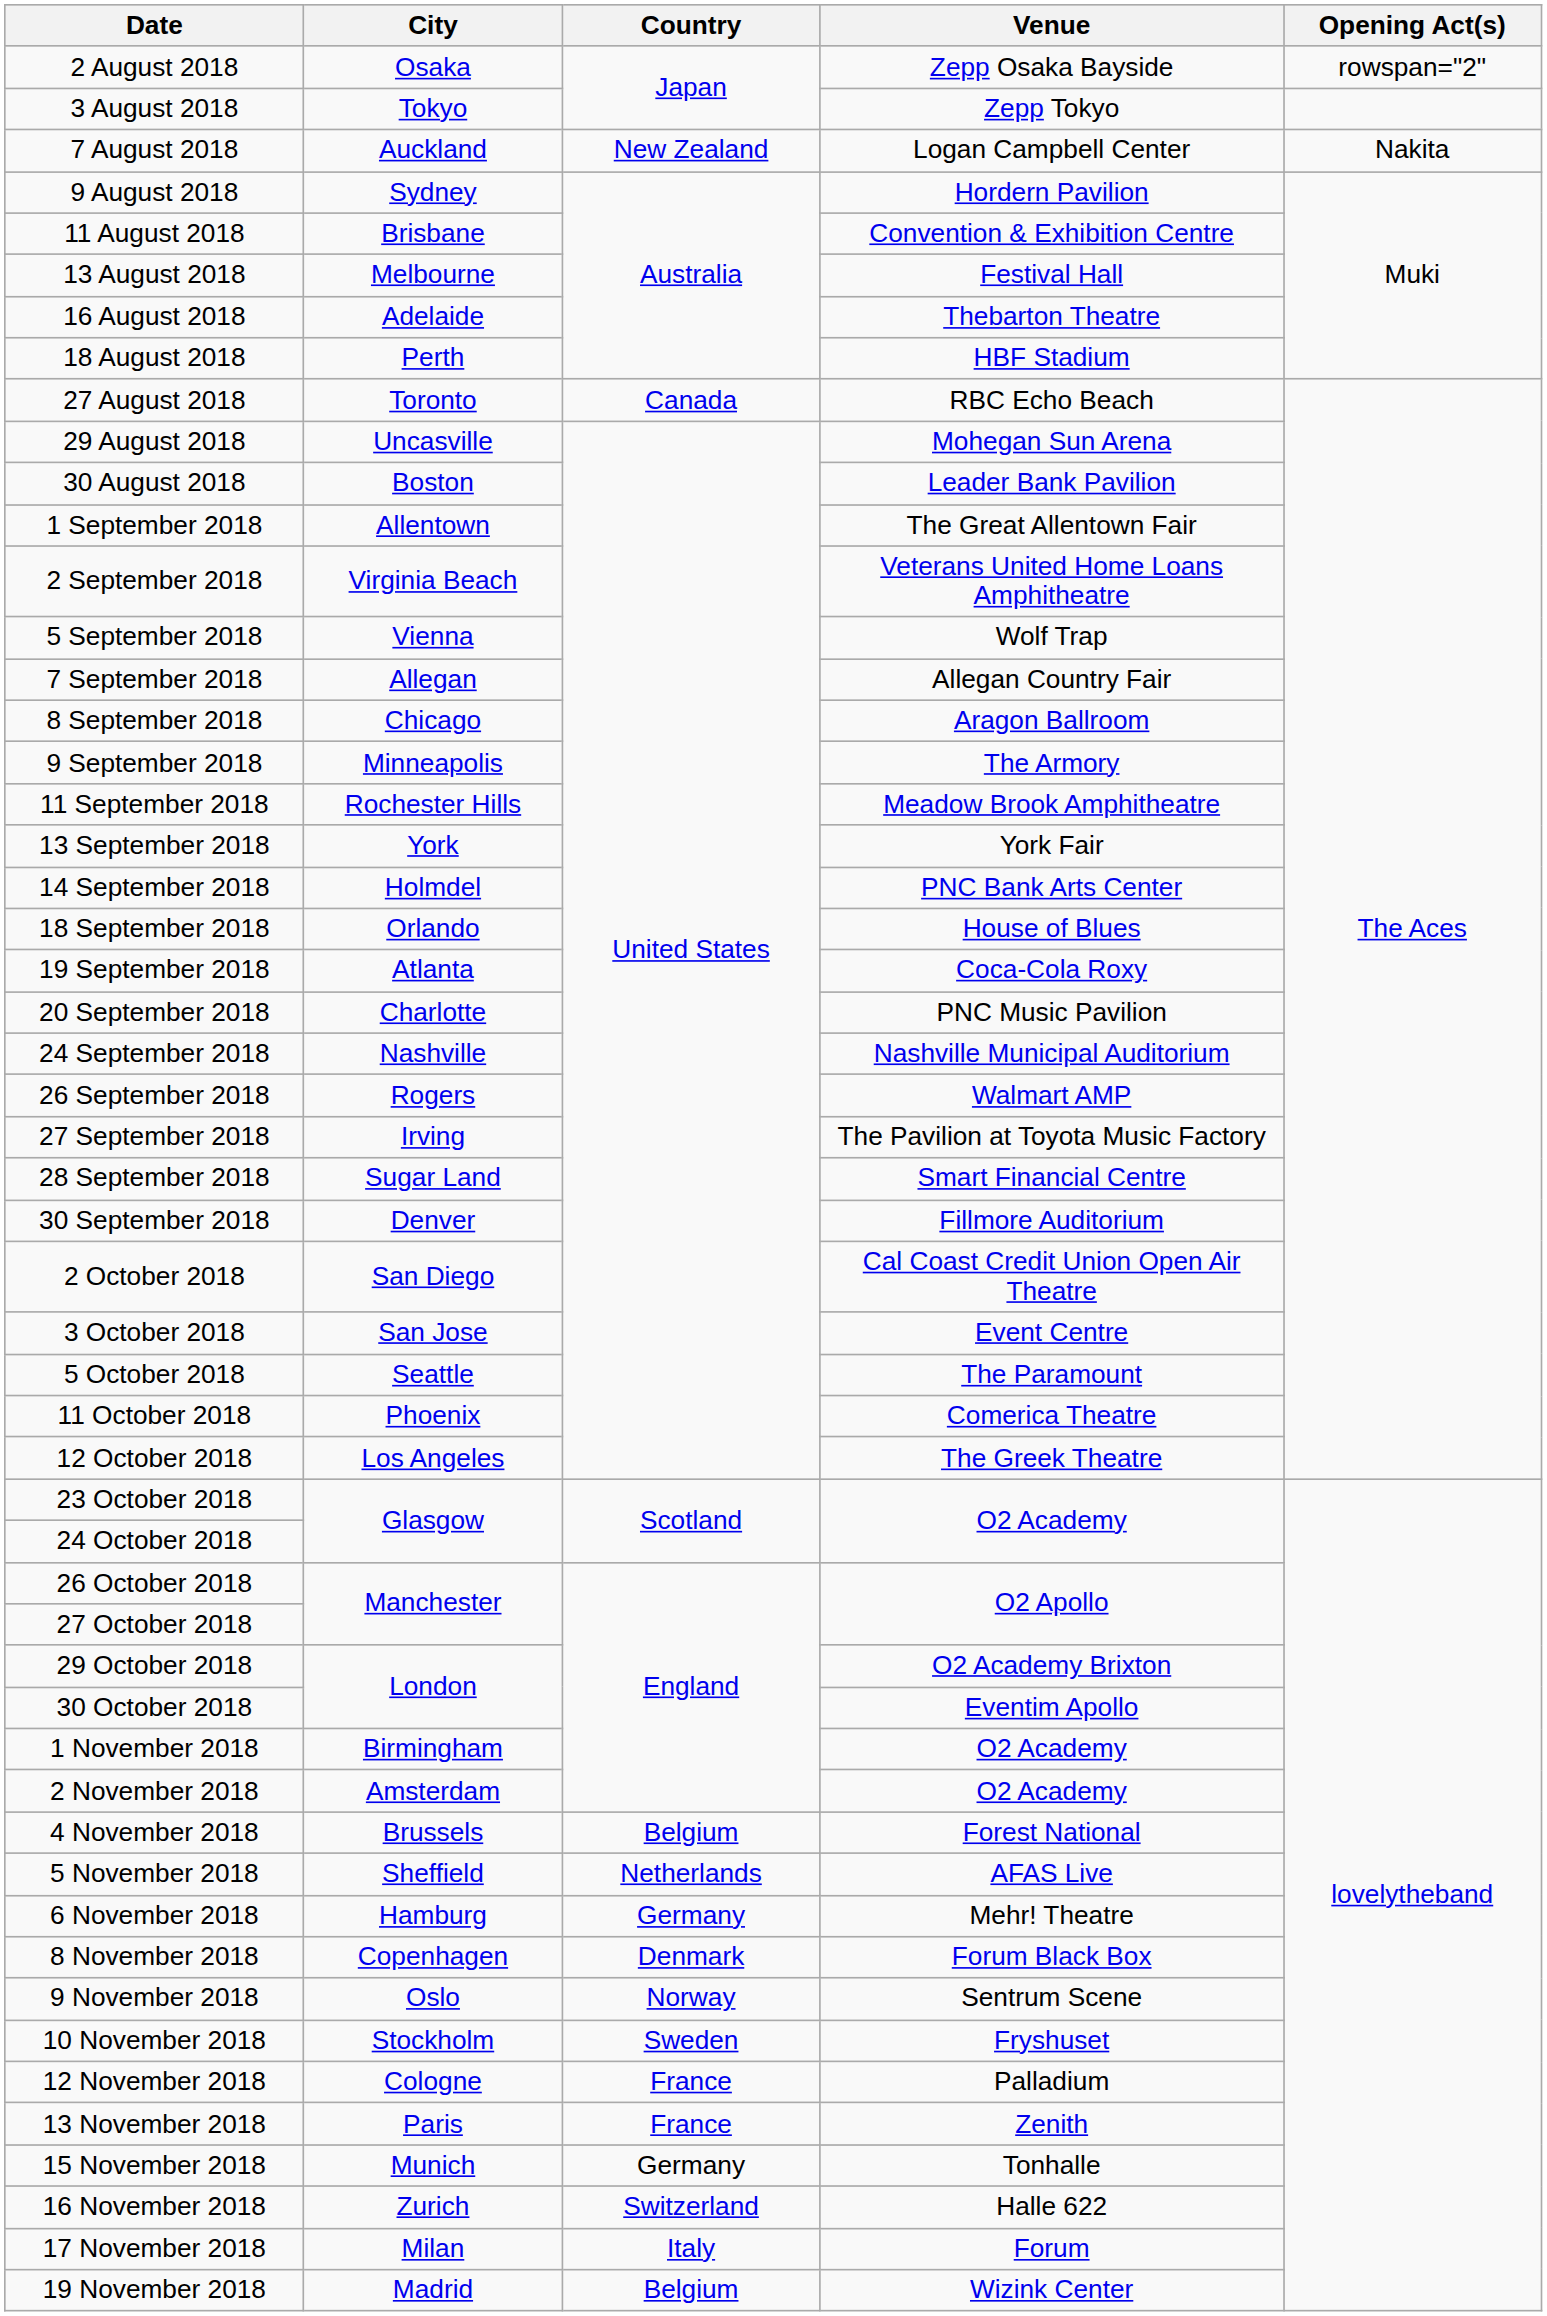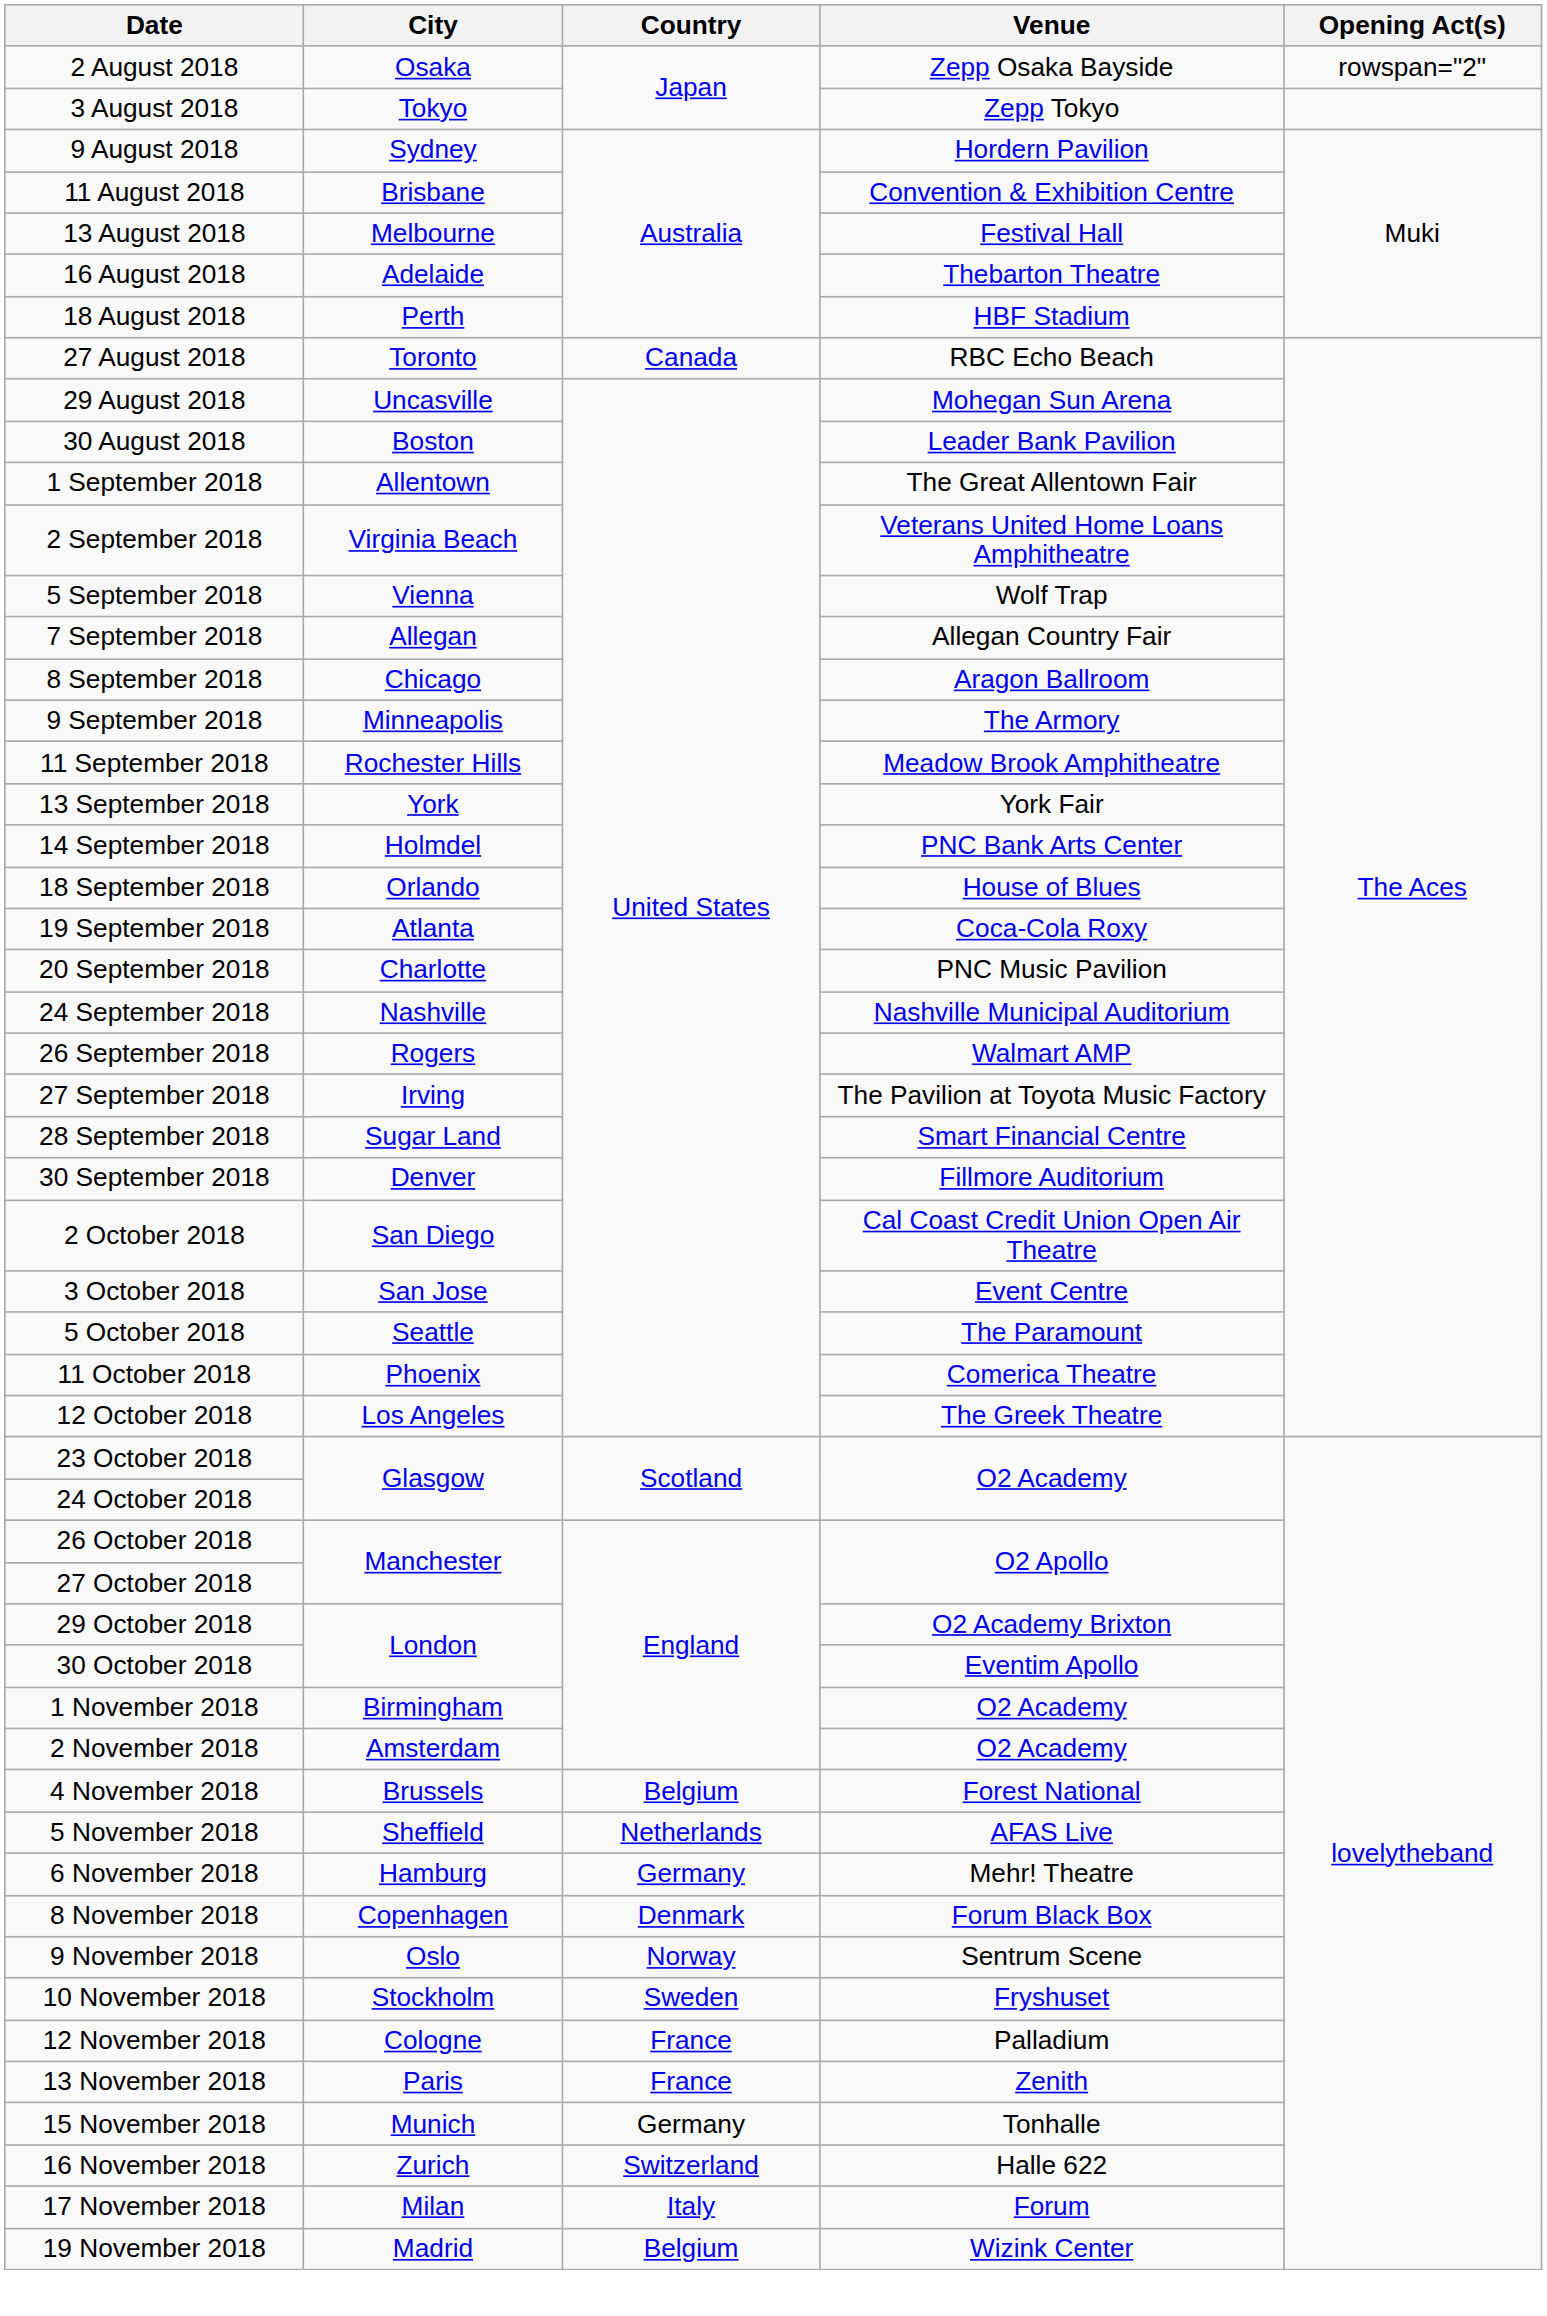- row: 7 August 2018 | Auckland | New Zealand | Logan Campbell Center | Nakita
